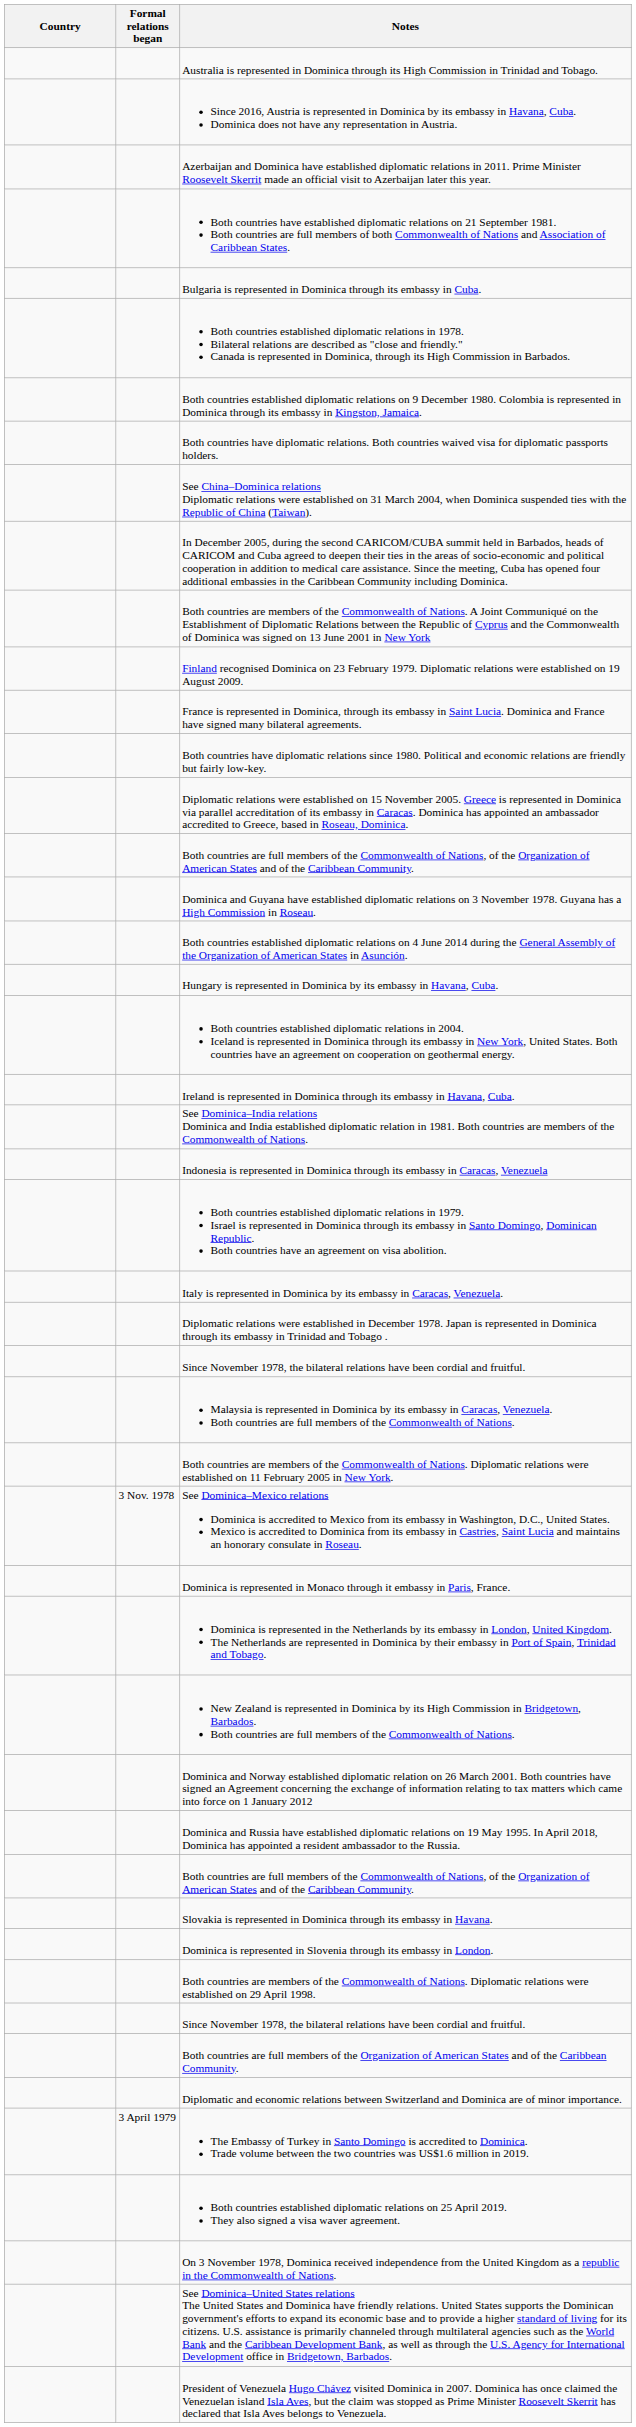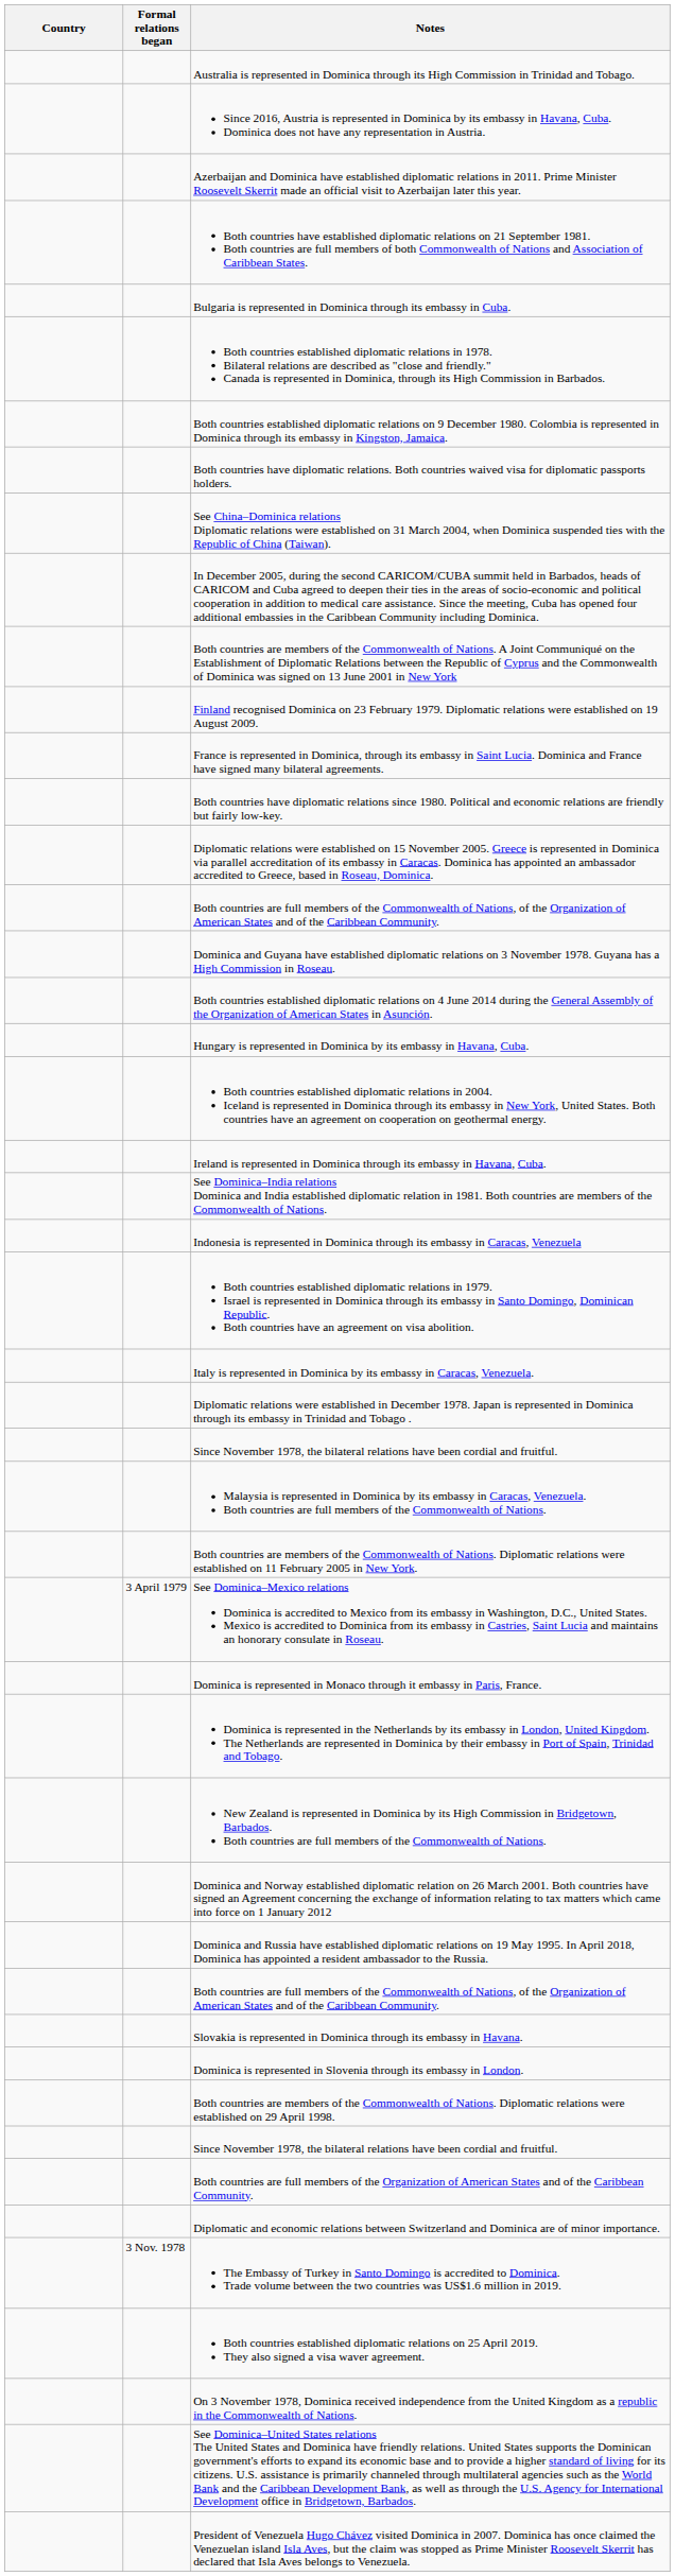row 31 | Formal relations began: 3 Nov. 1978 -> 3 April 1979
row 44 | Formal relations began: 3 April 1979 -> 3 Nov. 1978
